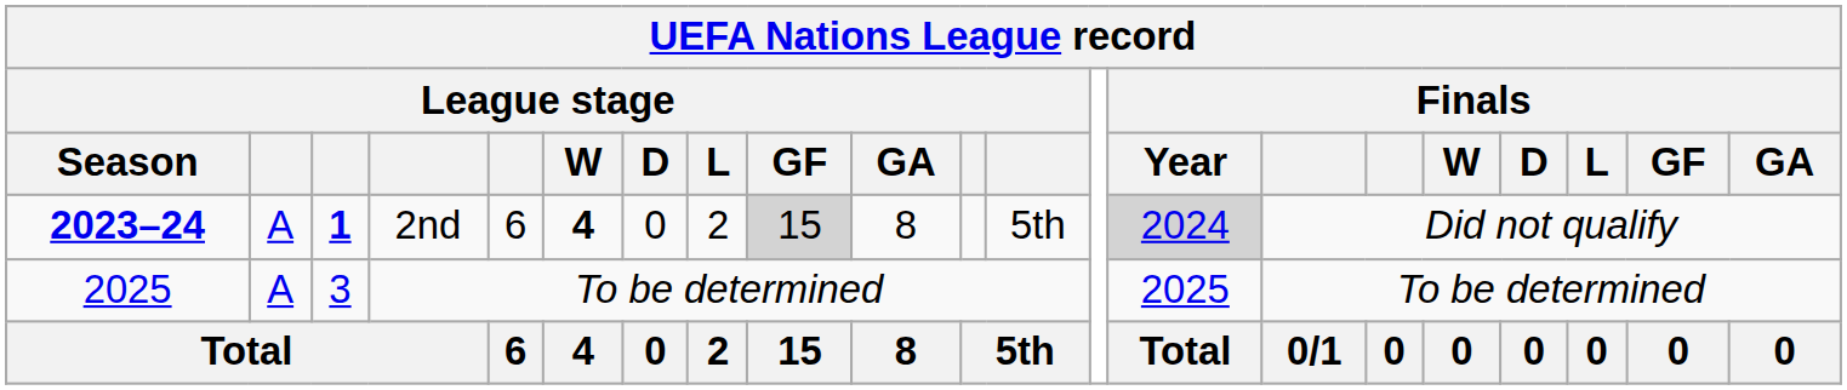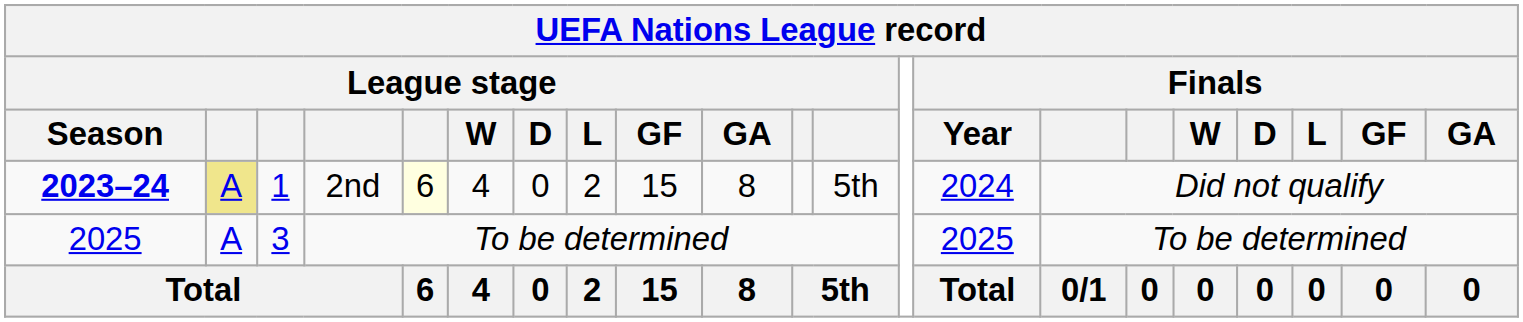2nd | column 2: no background -> khaki background
2nd | column 3: bold -> normal
2nd | column 5: no background -> lightyellow background
2nd | League stage / W: bold -> normal
2nd | League stage / GF: lightgrey background -> no background
2nd | Finals / Year: lightgrey background -> no background
